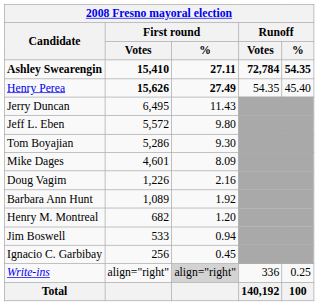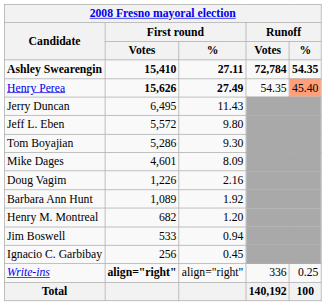Henry Perea | Runoff / %: no background -> lightsalmon background
Write-ins | First round / Votes: normal -> bold
Write-ins | First round / %: lightgrey background -> no background
